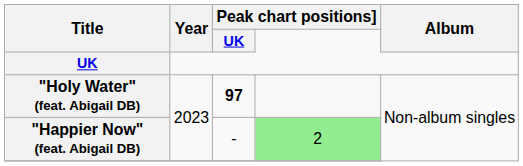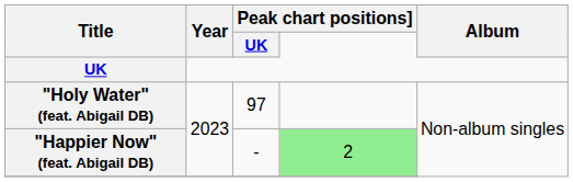"Holy Water" (feat. Abigail DB) | Peak chart positions] / UK: bold -> normal
